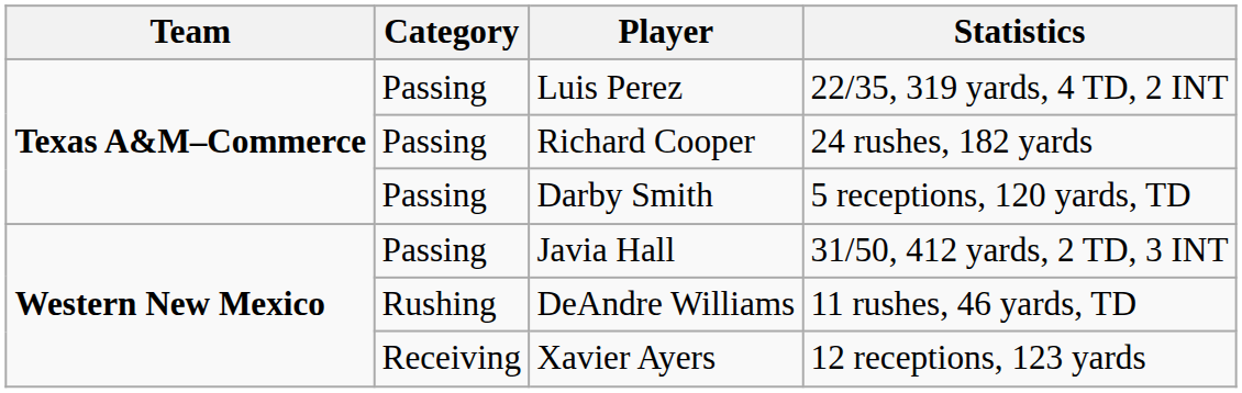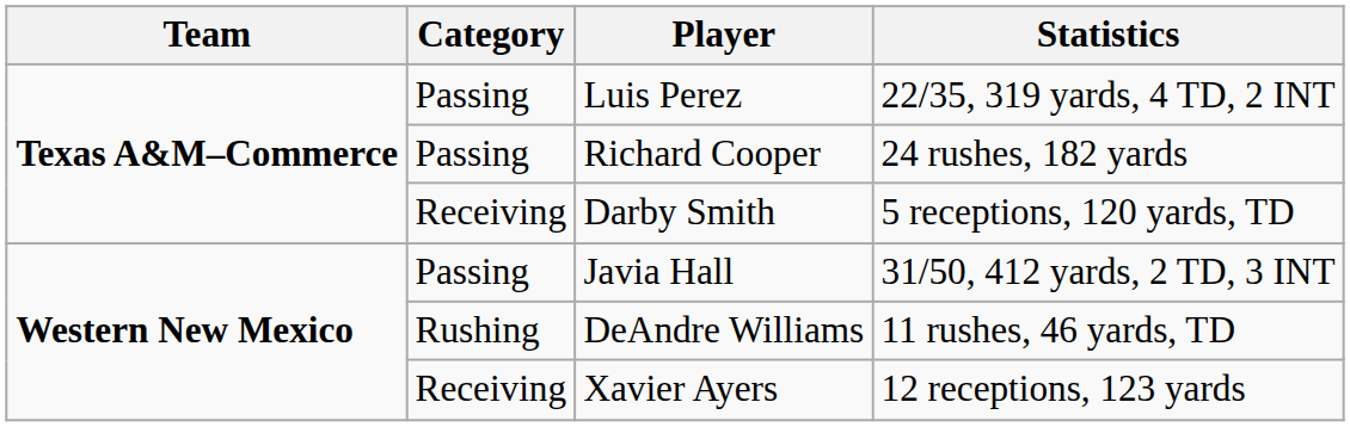Darby Smith | Category: Passing -> Receiving
